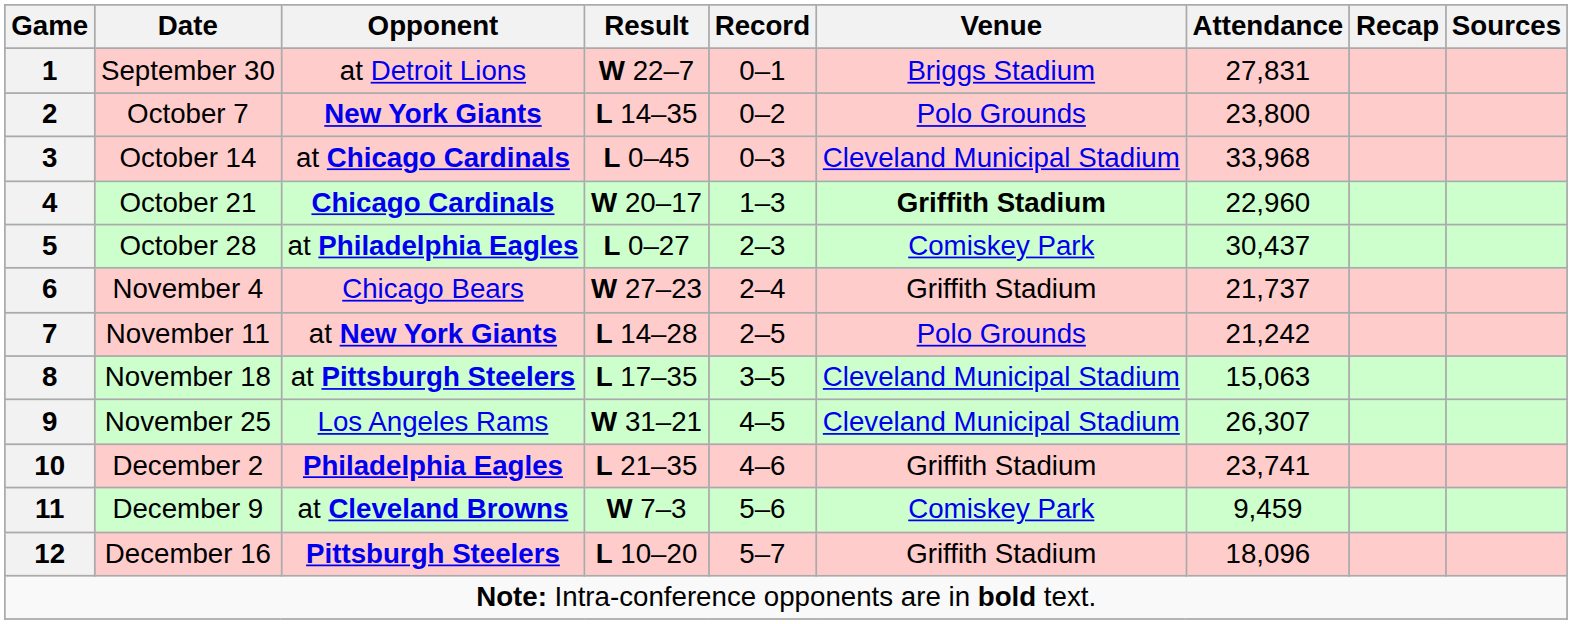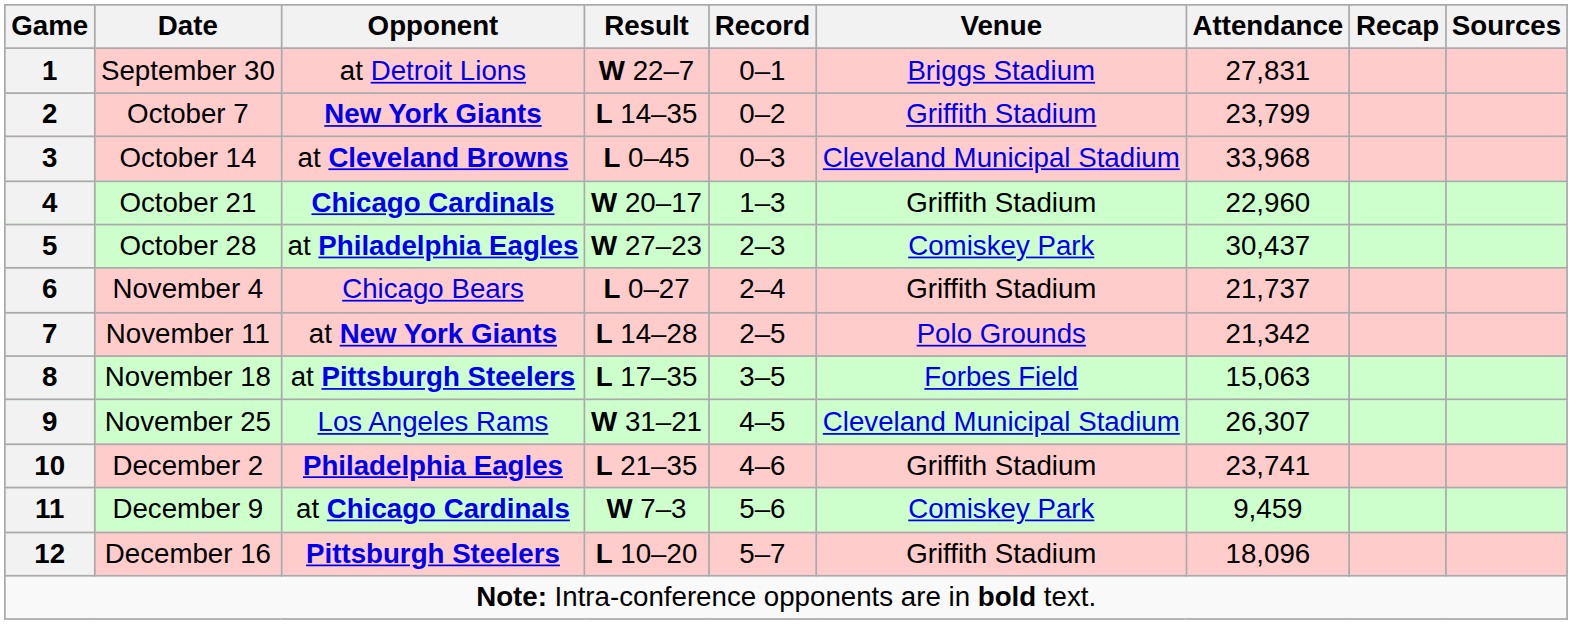2 | Venue: Polo Grounds -> Griffith Stadium
2 | Attendance: 23,800 -> 23,799
3 | Opponent: at Chicago Cardinals -> at Cleveland Browns
4 | Venue: bold -> normal
5 | Result: L 0–27 -> W 27–23
6 | Result: W 27–23 -> L 0–27
7 | Attendance: 21,242 -> 21,342
8 | Venue: Cleveland Municipal Stadium -> Forbes Field
11 | Opponent: at Cleveland Browns -> at Chicago Cardinals
